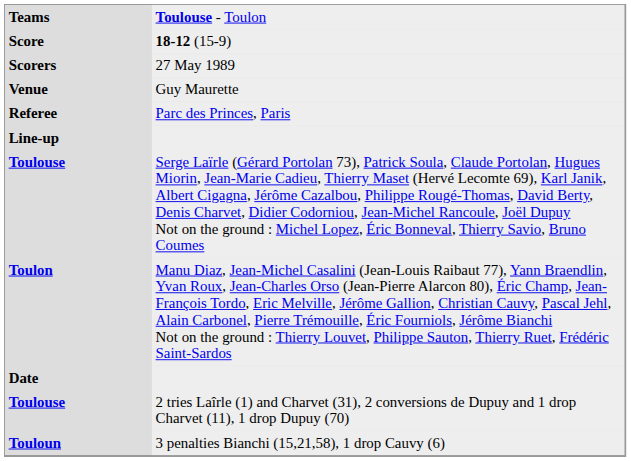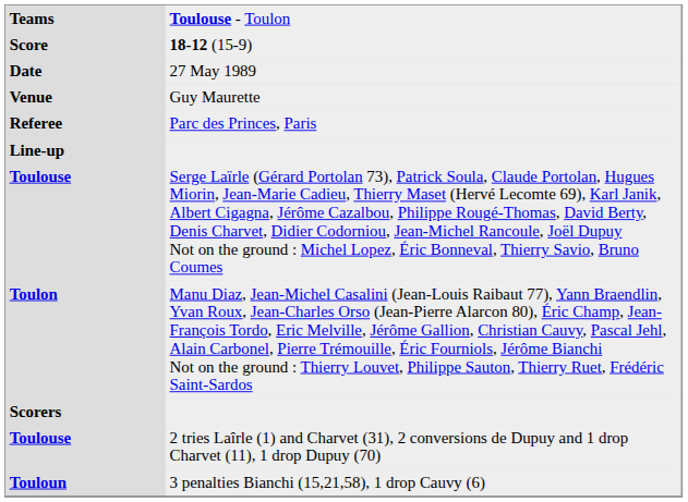row 3 | column 1: Scorers -> Date
row 9 | column 1: Date -> Scorers
